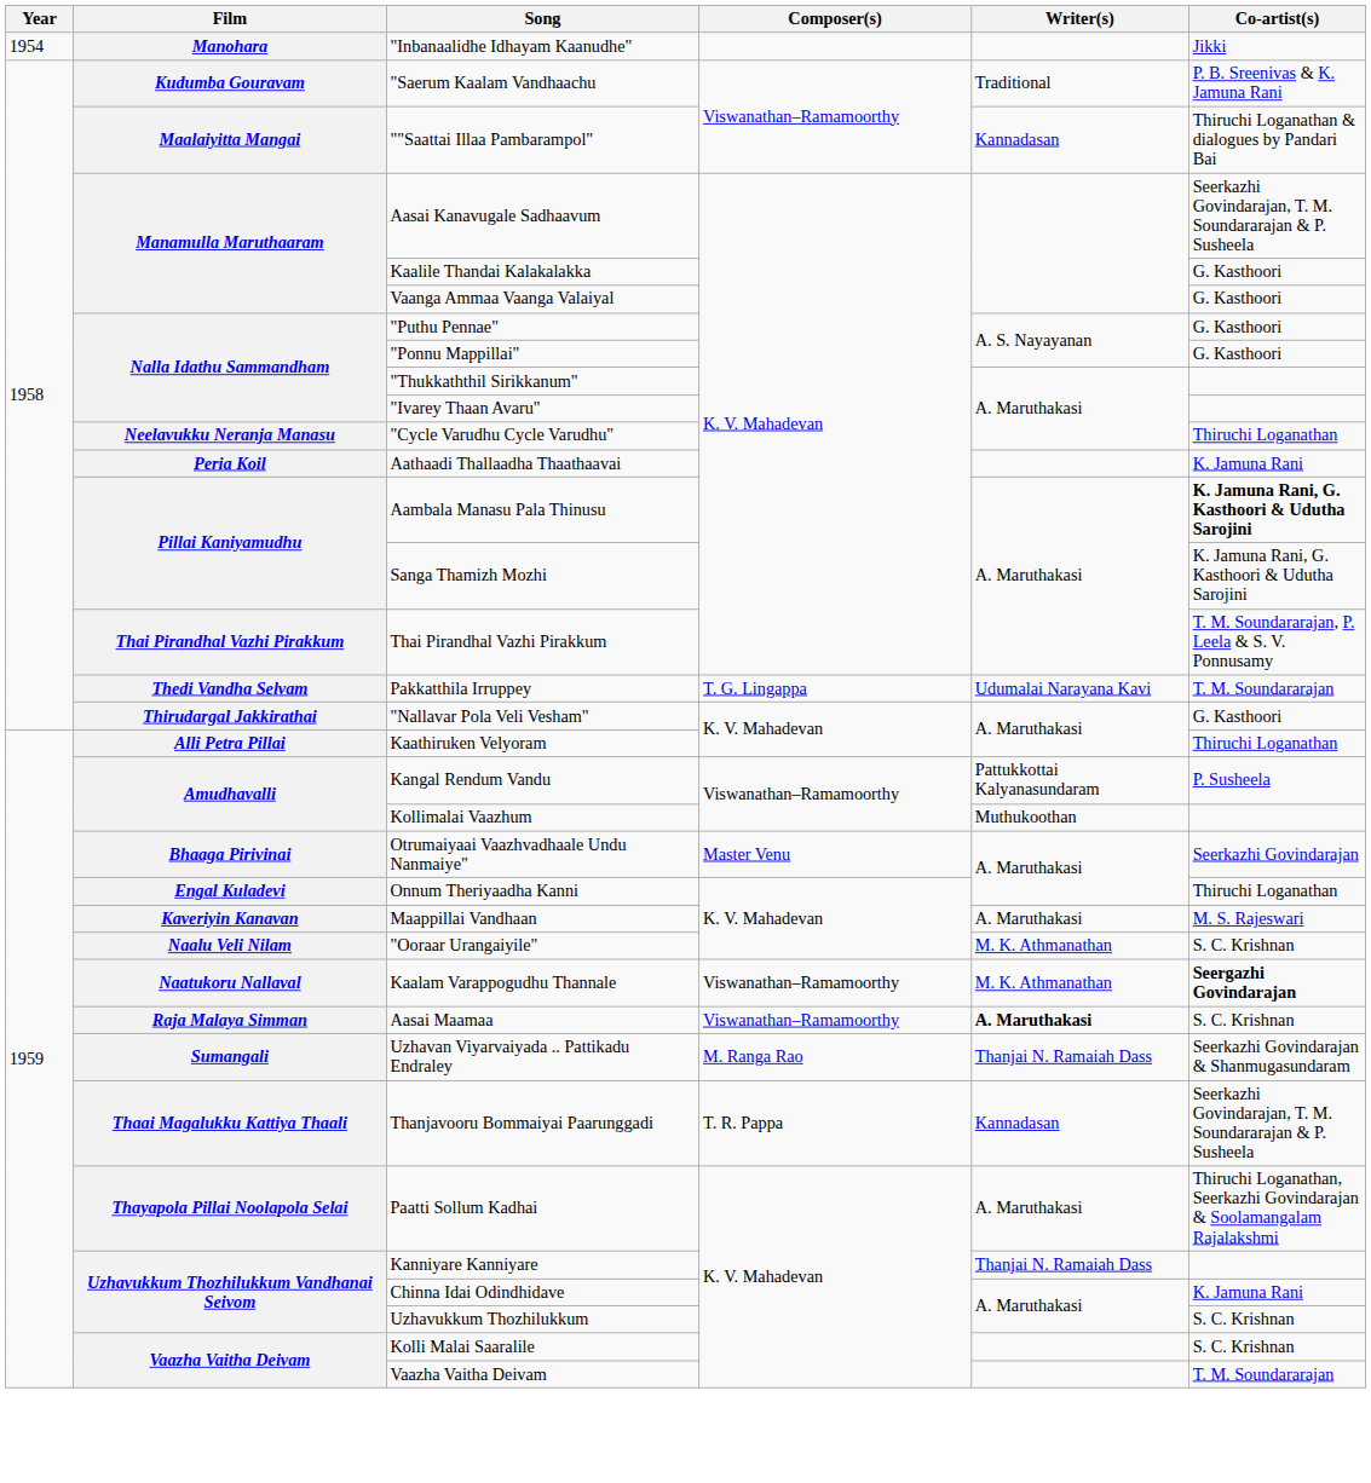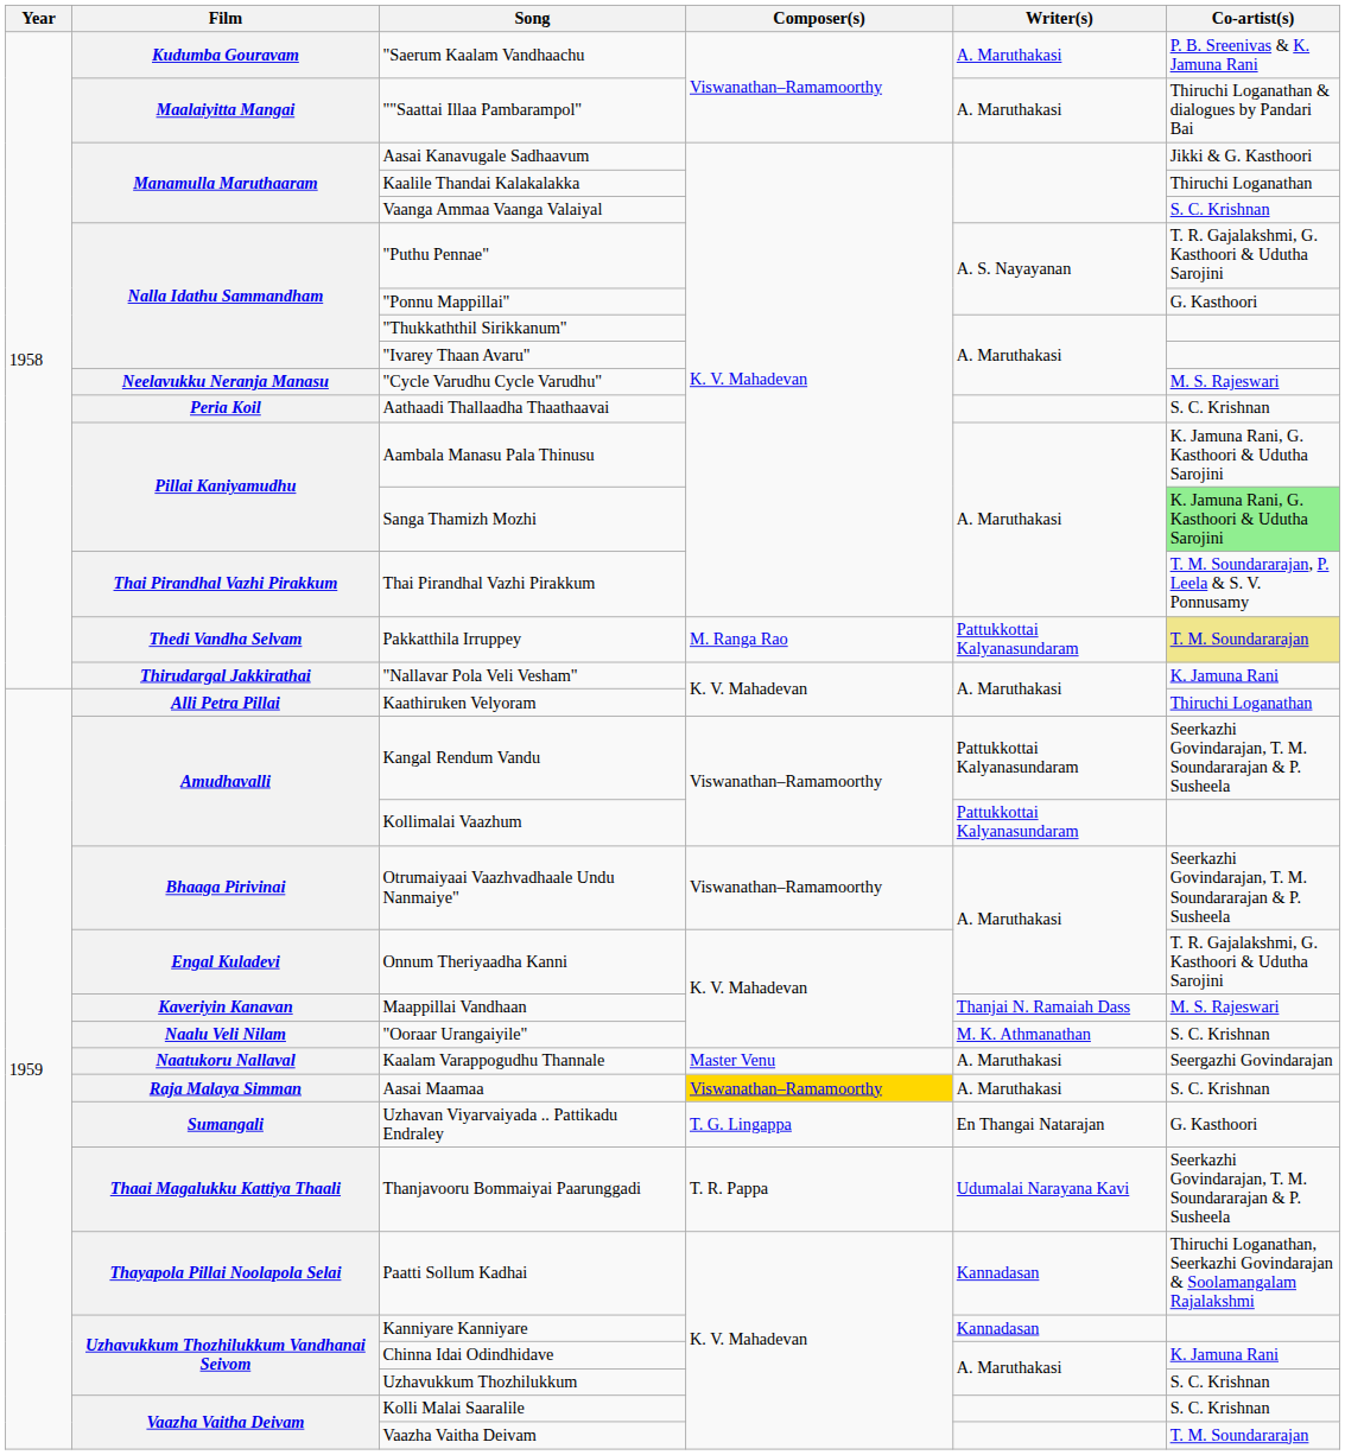- row: 1954 | Manohara | "Inbanaalidhe Idhayam Kaanudhe" | Jikki
"Saerum Kaalam Vandhaachu | Writer(s): Traditional -> A. Maruthakasi
""Saattai Illaa Pambarampol" | Writer(s): Kannadasan -> A. Maruthakasi
Aasai Kanavugale Sadhaavum | Co-artist(s): Seerkazhi Govindarajan, T. M. Soundararajan & P. Susheela -> Jikki & G. Kasthoori
Kaalile Thandai Kalakalakka | Co-artist(s): G. Kasthoori -> Thiruchi Loganathan
Vaanga Ammaa Vaanga Valaiyal | Co-artist(s): G. Kasthoori -> S. C. Krishnan
"Puthu Pennae" | Co-artist(s): G. Kasthoori -> T. R. Gajalakshmi, G. Kasthoori & Udutha Sarojini
"Cycle Varudhu Cycle Varudhu" | Co-artist(s): Thiruchi Loganathan -> M. S. Rajeswari
Aathaadi Thallaadha Thaathaavai | Co-artist(s): K. Jamuna Rani -> S. C. Krishnan
Aambala Manasu Pala Thinusu | Co-artist(s): bold -> normal
Sanga Thamizh Mozhi | Co-artist(s): no background -> lightgreen background
Pakkatthila Irruppey | Composer(s): T. G. Lingappa -> M. Ranga Rao
Pakkatthila Irruppey | Writer(s): Udumalai Narayana Kavi -> Pattukkottai Kalyanasundaram
Pakkatthila Irruppey | Co-artist(s): no background -> khaki background
"Nallavar Pola Veli Vesham" | Co-artist(s): G. Kasthoori -> K. Jamuna Rani
Kangal Rendum Vandu | Co-artist(s): P. Susheela -> Seerkazhi Govindarajan, T. M. Soundararajan & P. Susheela
Kollimalai Vaazhum | Writer(s): Muthukoothan -> Pattukkottai Kalyanasundaram
Otrumaiyaai Vaazhvadhaale Undu Nanmaiye" | Composer(s): Master Venu -> Viswanathan–Ramamoorthy
Otrumaiyaai Vaazhvadhaale Undu Nanmaiye" | Co-artist(s): Seerkazhi Govindarajan -> Seerkazhi Govindarajan, T. M. Soundararajan & P. Susheela
Onnum Theriyaadha Kanni | Co-artist(s): Thiruchi Loganathan -> T. R. Gajalakshmi, G. Kasthoori & Udutha Sarojini
Maappillai Vandhaan | Writer(s): A. Maruthakasi -> Thanjai N. Ramaiah Dass
Kaalam Varappogudhu Thannale | Composer(s): Viswanathan–Ramamoorthy -> Master Venu
Kaalam Varappogudhu Thannale | Writer(s): M. K. Athmanathan -> A. Maruthakasi
Kaalam Varappogudhu Thannale | Co-artist(s): bold -> normal
Aasai Maamaa | Composer(s): no background -> gold background
Aasai Maamaa | Writer(s): bold -> normal
Uzhavan Viyarvaiyada .. Pattikadu Endraley | Composer(s): M. Ranga Rao -> T. G. Lingappa
Uzhavan Viyarvaiyada .. Pattikadu Endraley | Writer(s): Thanjai N. Ramaiah Dass -> En Thangai Natarajan
Uzhavan Viyarvaiyada .. Pattikadu Endraley | Co-artist(s): Seerkazhi Govindarajan & Shanmugasundaram -> G. Kasthoori
Thanjavooru Bommaiyai Paarunggadi | Writer(s): Kannadasan -> Udumalai Narayana Kavi
Paatti Sollum Kadhai | Writer(s): A. Maruthakasi -> Kannadasan
Kanniyare Kanniyare | Writer(s): Thanjai N. Ramaiah Dass -> Kannadasan
